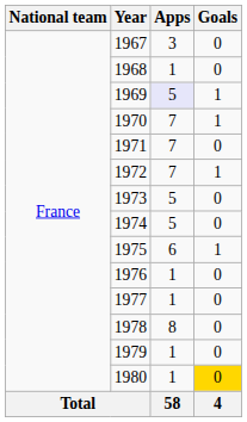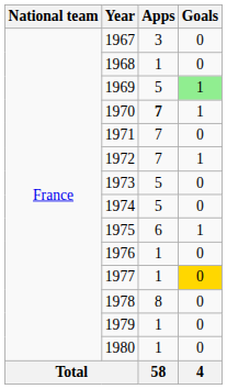1969 | Apps: lavender background -> no background
1969 | Goals: no background -> lightgreen background
1970 | Apps: normal -> bold
1977 | Goals: no background -> gold background
1980 | Goals: gold background -> no background
